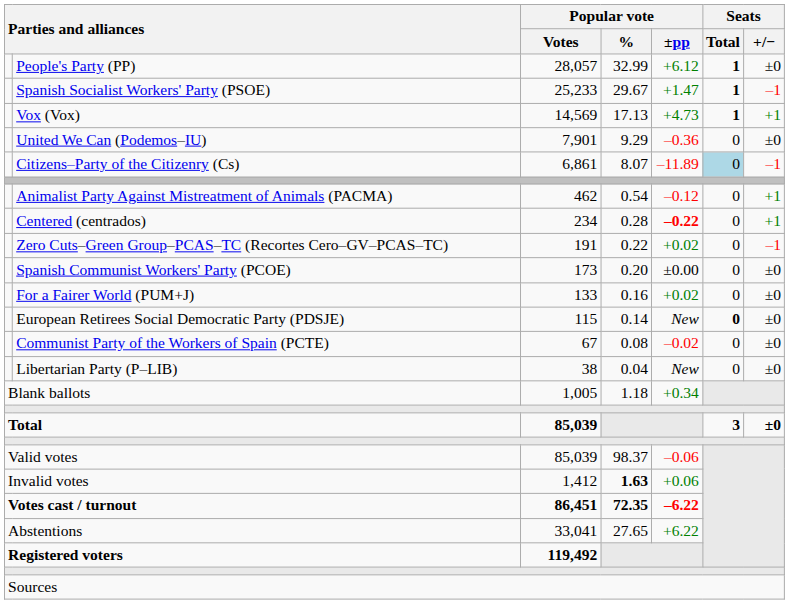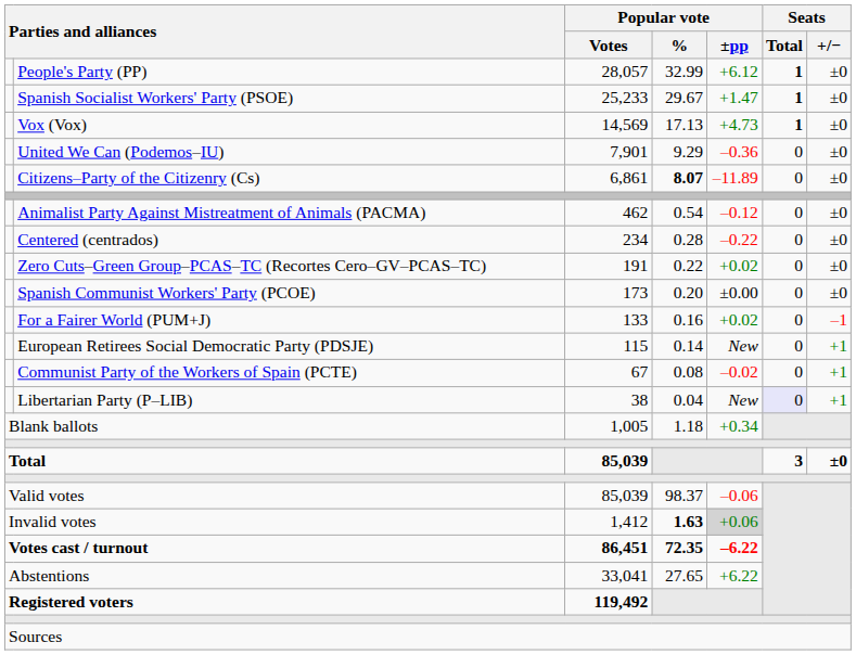Spanish Socialist Workers' Party (PSOE) | Seats / +/−: –1 -> ±0
Vox (Vox) | Seats / +/−: +1 -> ±0
Citizens–Party of the Citizenry (Cs) | Popular vote / %: normal -> bold
Citizens–Party of the Citizenry (Cs) | Seats / Total: lightblue background -> no background
Citizens–Party of the Citizenry (Cs) | Seats / +/−: –1 -> ±0
Animalist Party Against Mistreatment of Animals (PACMA) | Seats / +/−: +1 -> ±0
Centered (centrados) | Popular vote / ±pp: bold -> normal
Centered (centrados) | Seats / +/−: +1 -> ±0
Zero Cuts–Green Group–PCAS–TC (Recortes Cero–GV–PCAS–TC) | Seats / +/−: –1 -> ±0
For a Fairer World (PUM+J) | Seats / +/−: ±0 -> –1
European Retirees Social Democratic Party (PDSJE) | Seats / Total: bold -> normal
European Retirees Social Democratic Party (PDSJE) | Seats / +/−: ±0 -> +1
Communist Party of the Workers of Spain (PCTE) | Seats / +/−: ±0 -> +1
Libertarian Party (P–LIB) | Seats / Total: no background -> lavender background
Libertarian Party (P–LIB) | Seats / +/−: ±0 -> +1
Invalid votes | Popular vote / ±pp: no background -> lightgrey background
